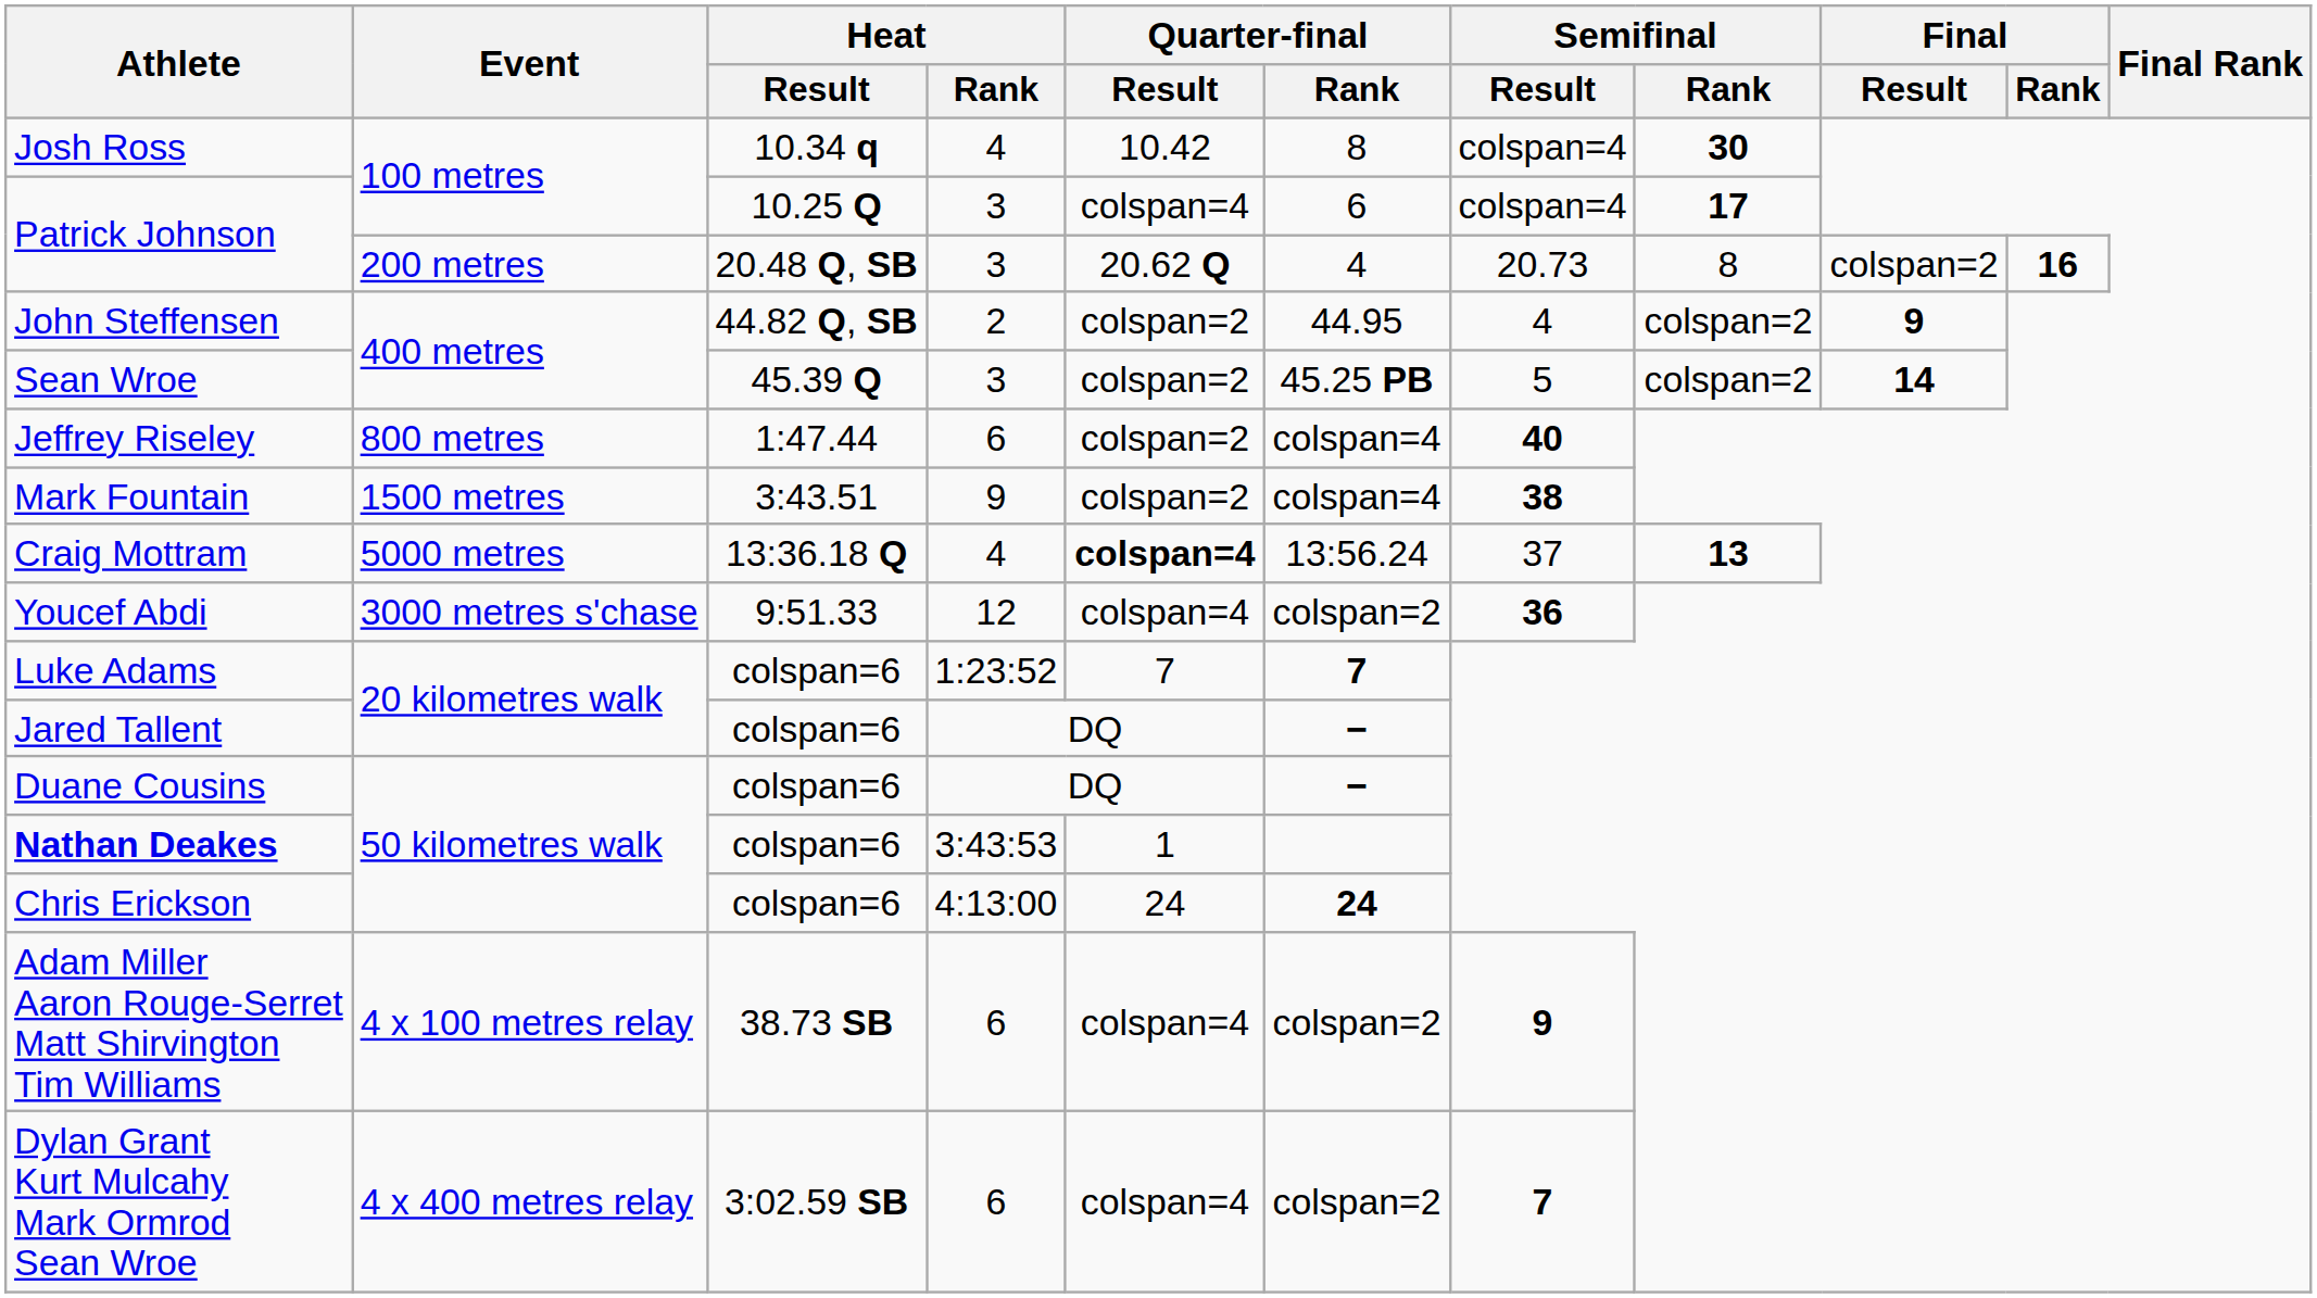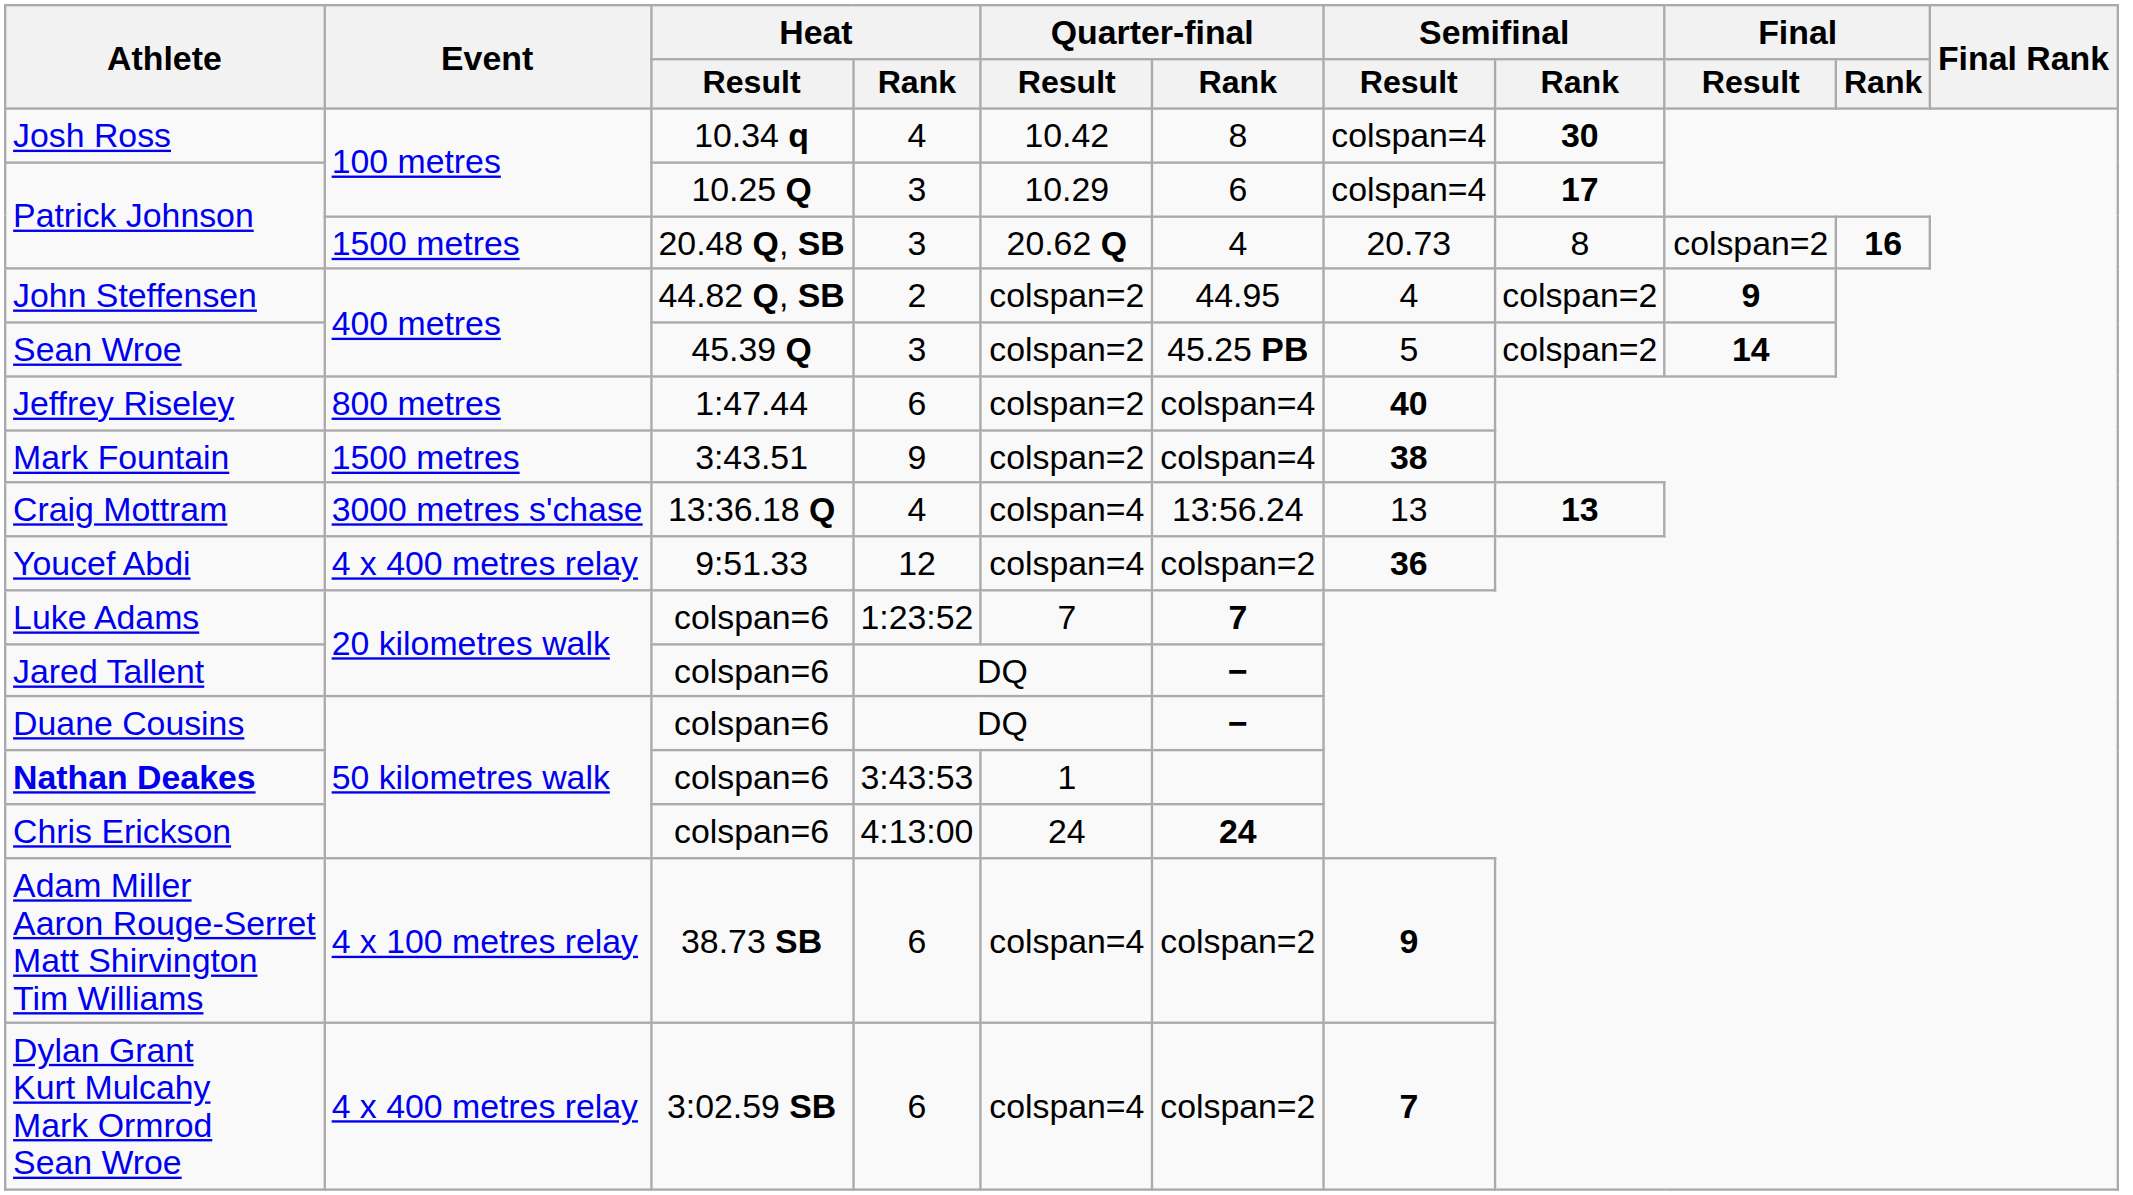Patrick Johnson / 10.25 Q | Quarter-final / Result: colspan=4 -> 10.29
Patrick Johnson / 20.48 Q, SB | Event: 200 metres -> 1500 metres
Craig Mottram | Event: 5000 metres -> 3000 metres s'chase
Craig Mottram | Quarter-final / Result: bold -> normal
Craig Mottram | Semifinal / Result: 37 -> 13
Youcef Abdi | Event: 3000 metres s'chase -> 4 x 400 metres relay
